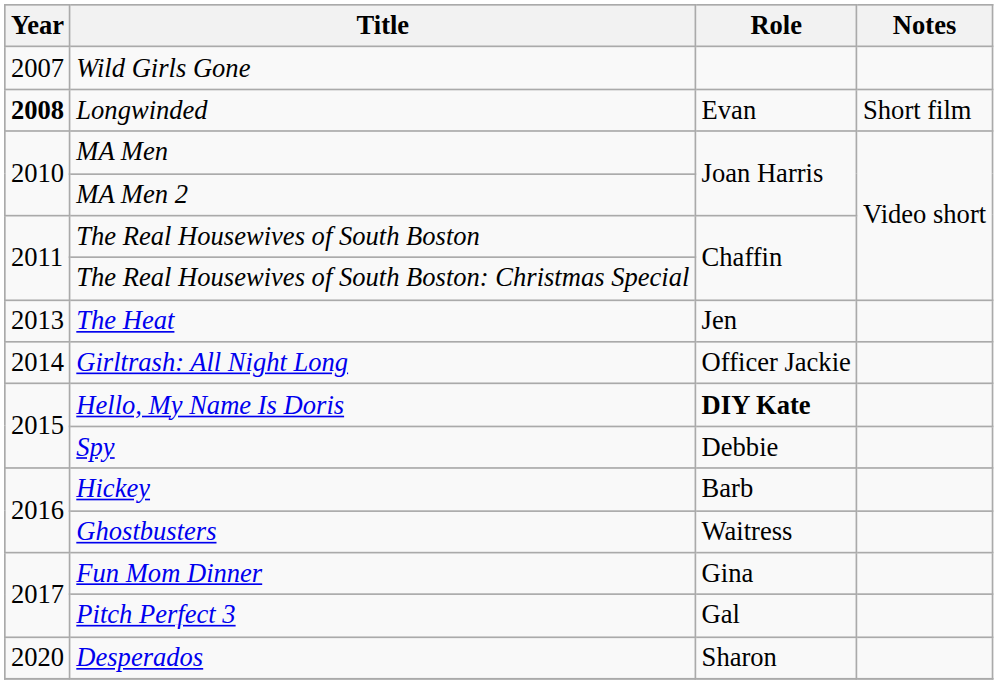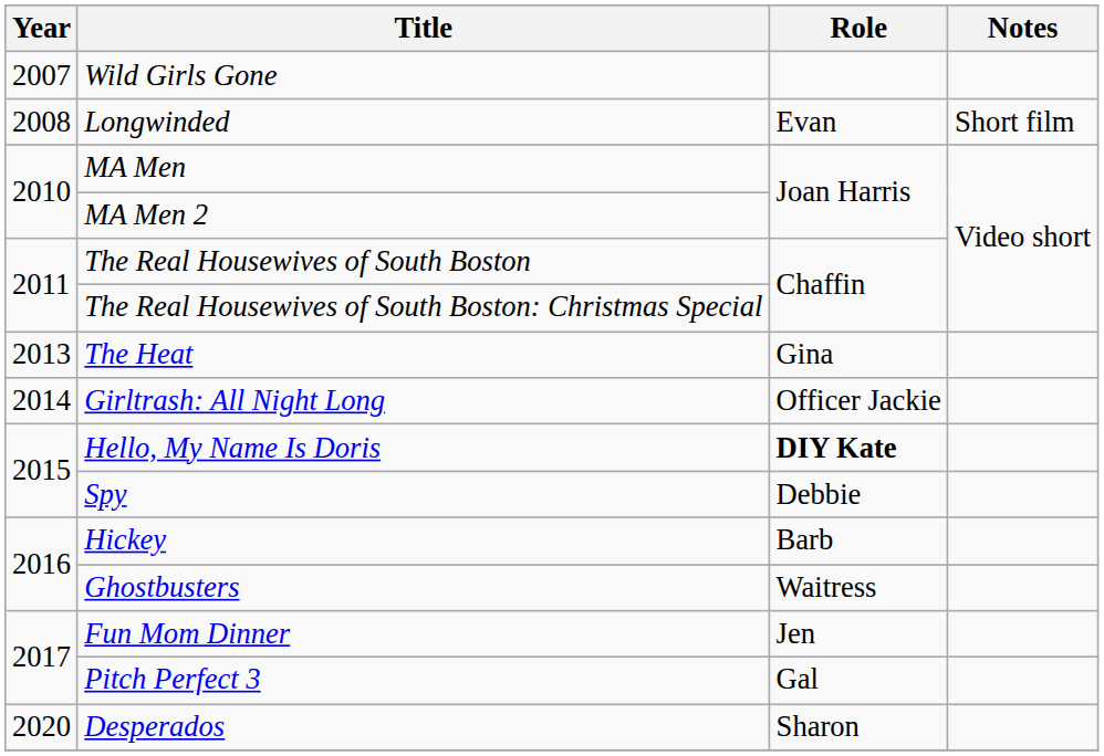Longwinded | Year: bold -> normal
The Heat | Role: Jen -> Gina
Fun Mom Dinner | Role: Gina -> Jen
